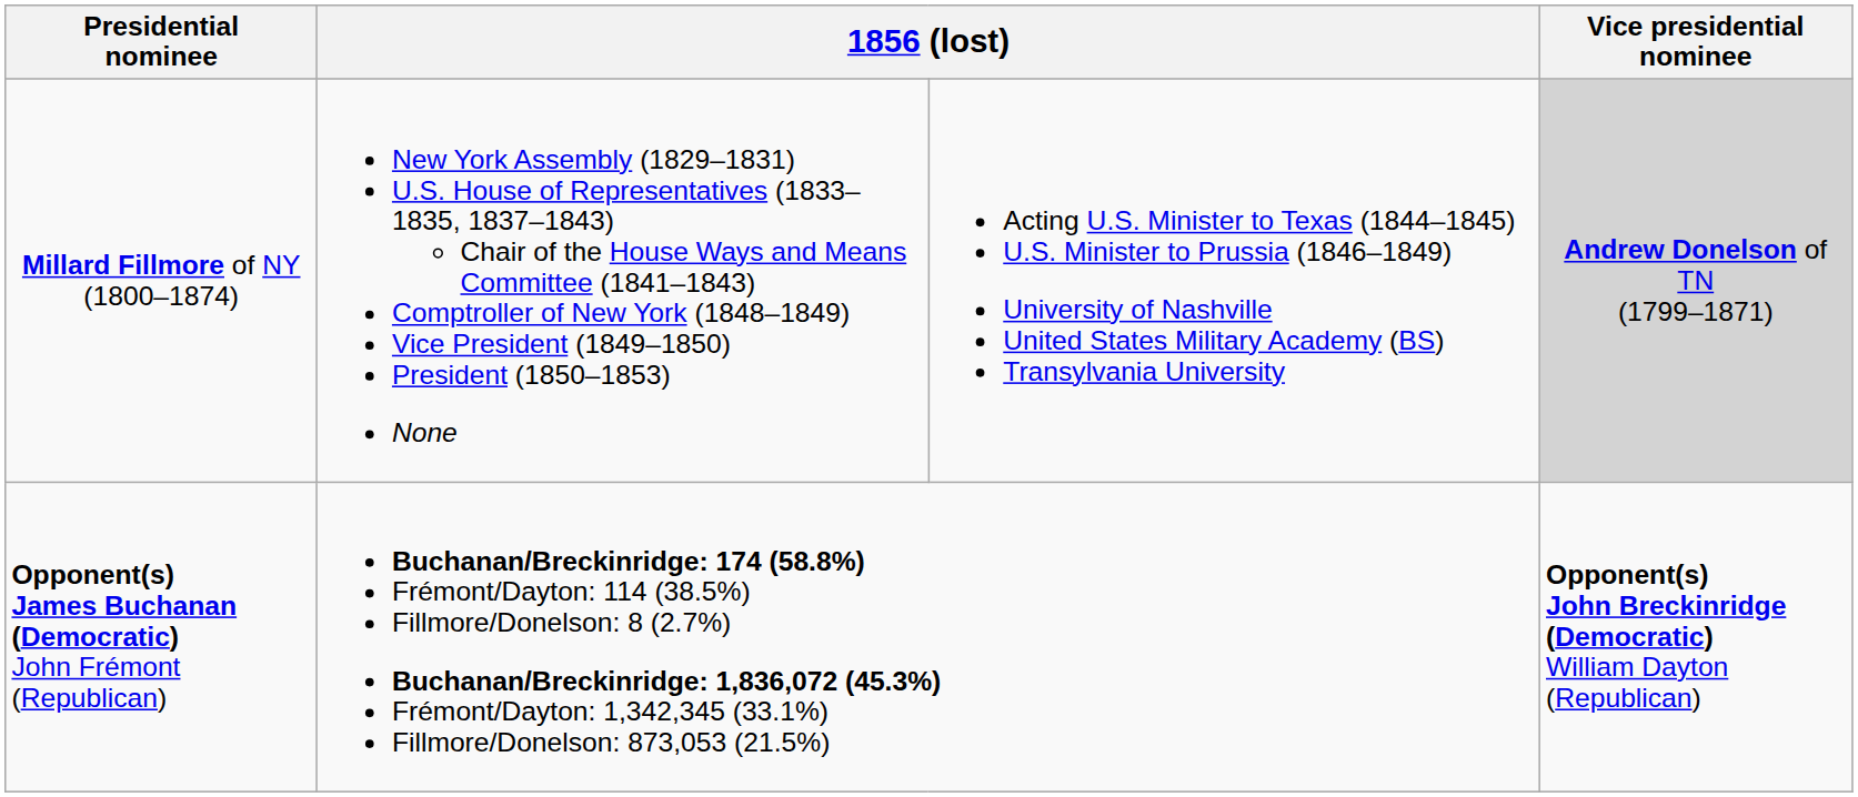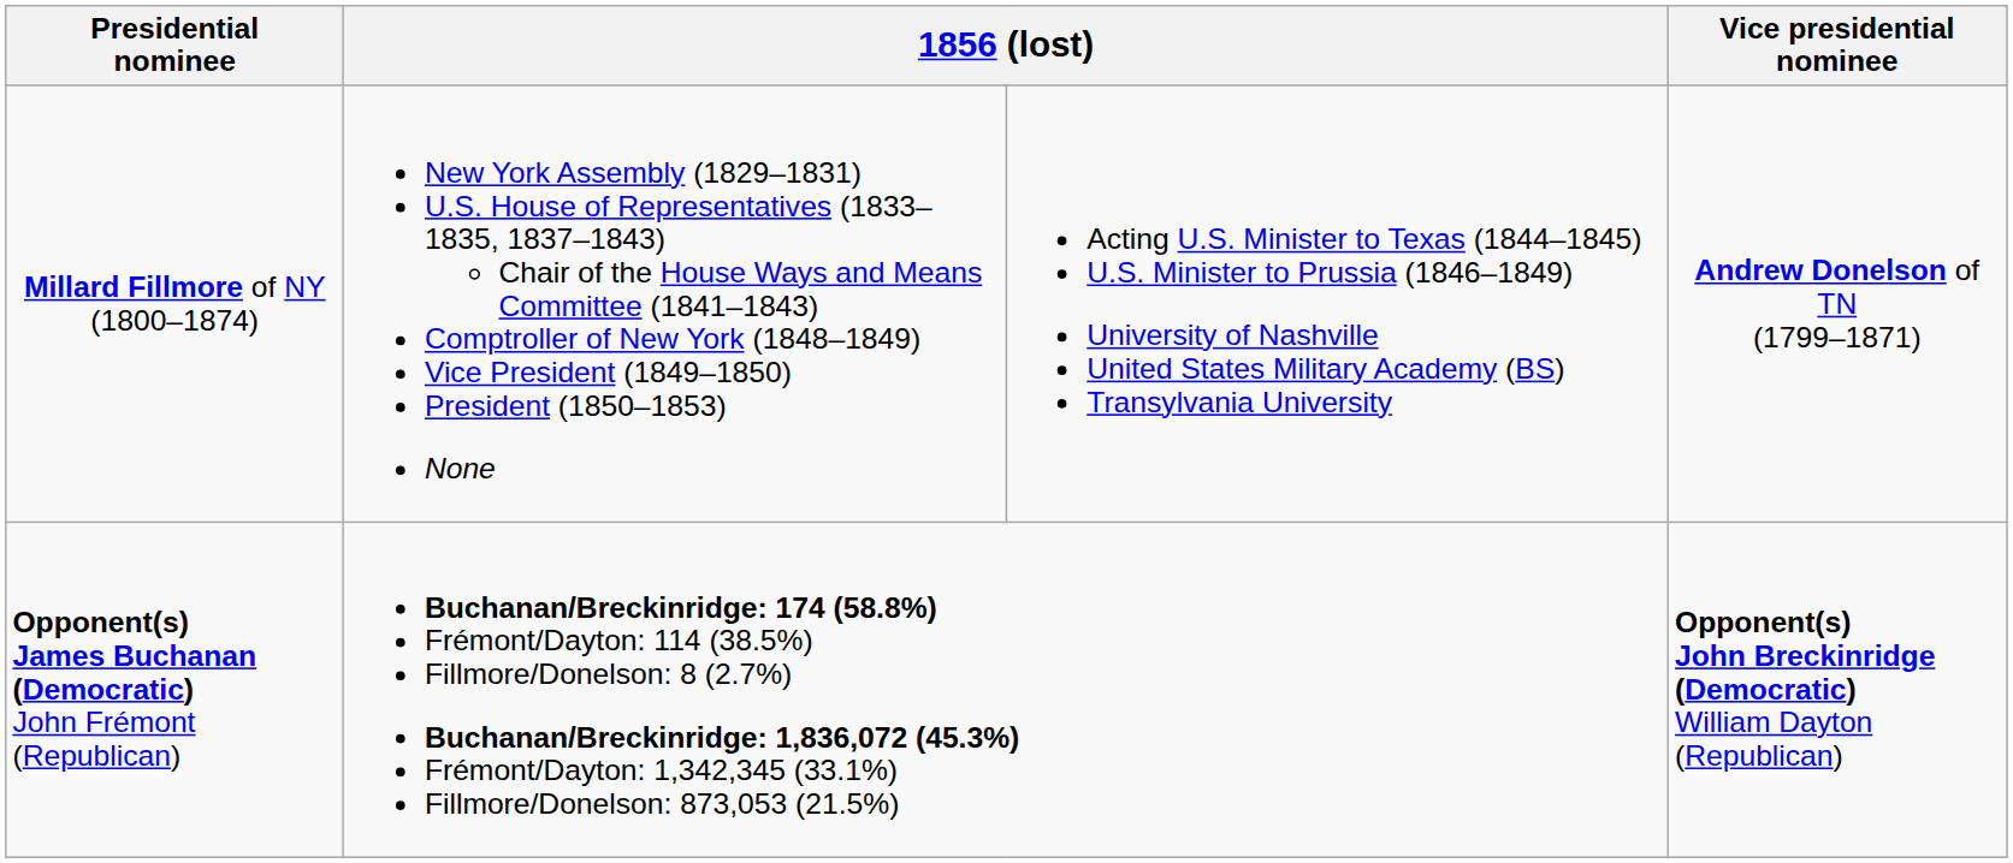Millard Fillmore of NY (1800–1874) | Vice presidential nominee: lightgrey background -> no background
